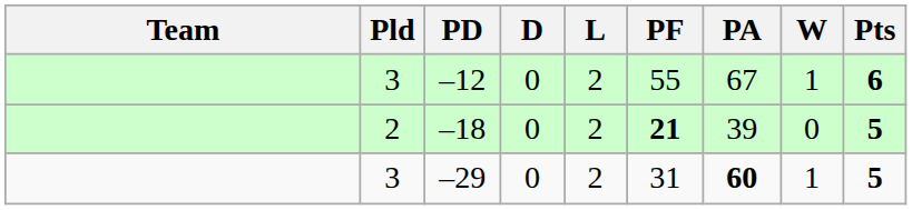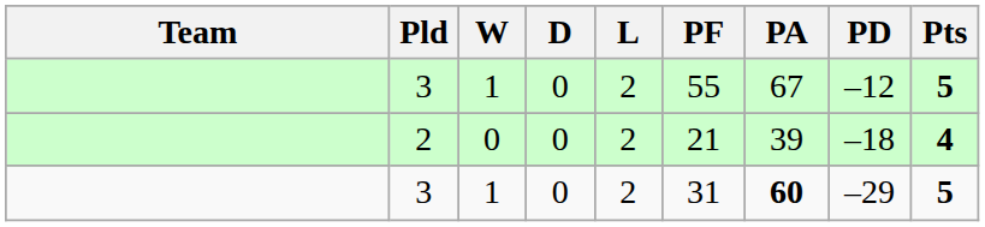columns swapped: W <-> PD
row 2 | Pts: 6 -> 5
row 3 | PF: bold -> normal
row 3 | Pts: 5 -> 4
